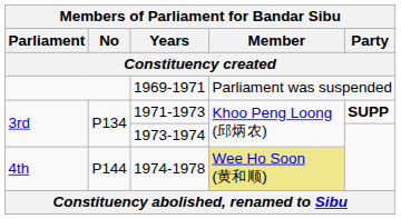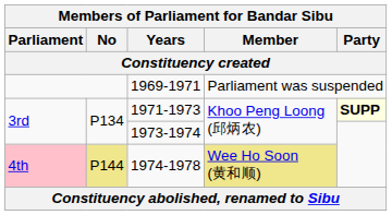1971-1973 | Party: no background -> lightyellow background
1974-1978 | Parliament: no background -> pink background
1974-1978 | No: no background -> khaki background
